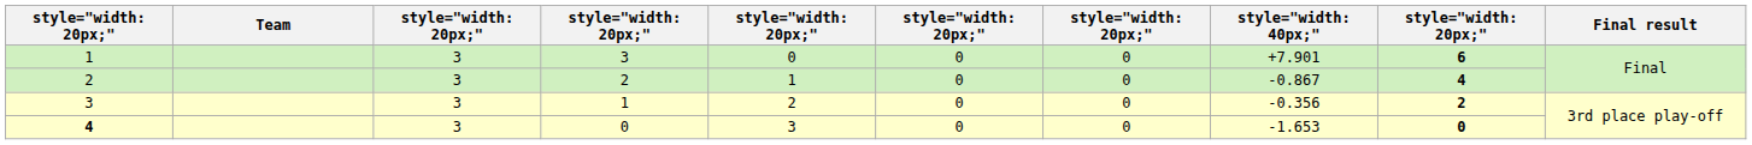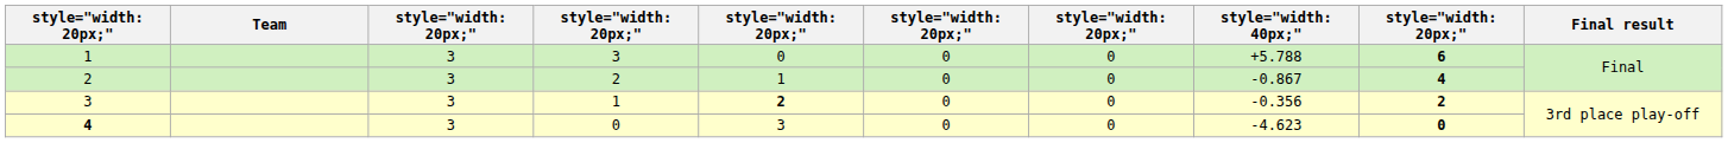row 2 | column 8: +7.901 -> +5.788
row 4 | column 5: normal -> bold
row 5 | column 8: -1.653 -> -4.623
